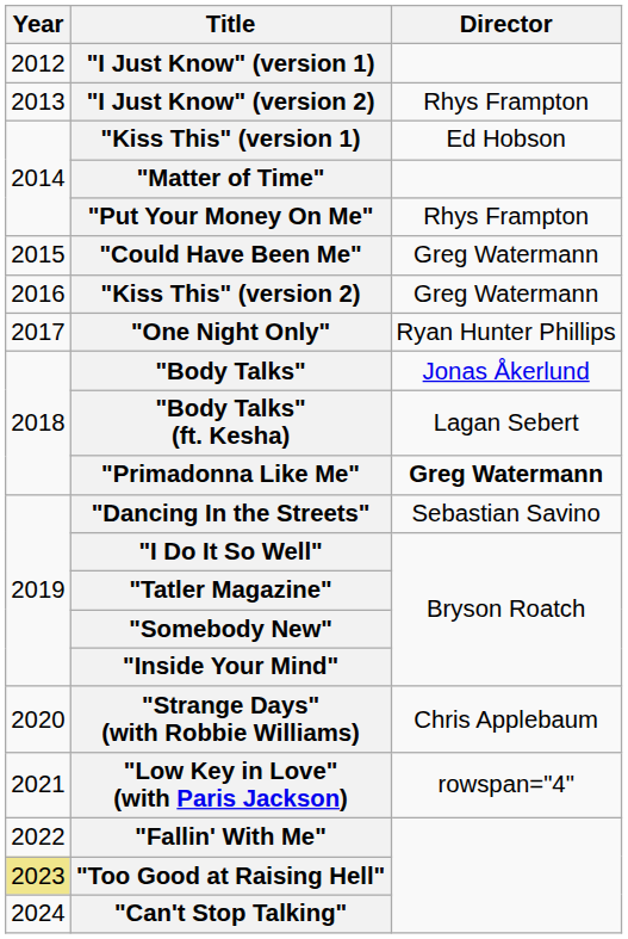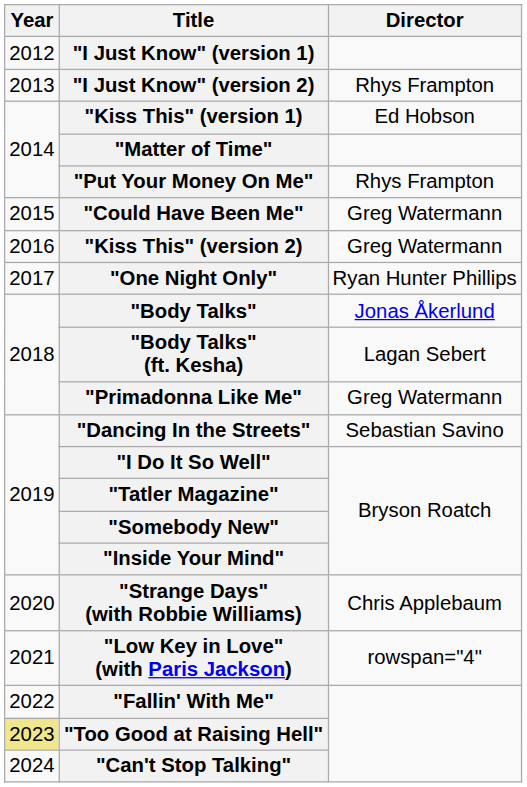"Primadonna Like Me" | Director: bold -> normal
